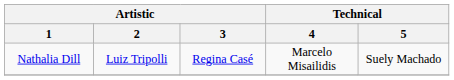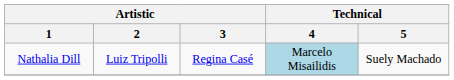Nathalia Dill | Technical / 4: no background -> lightblue background
